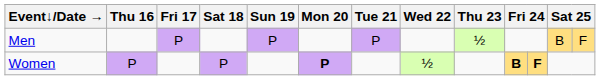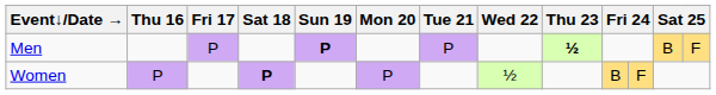Men | Sun 19: normal -> bold
Men | Thu 23: normal -> bold
Women | Sat 18: normal -> bold
Women | Mon 20: bold -> normal
Women | column 10: bold -> normal
Women | column 11: bold -> normal
